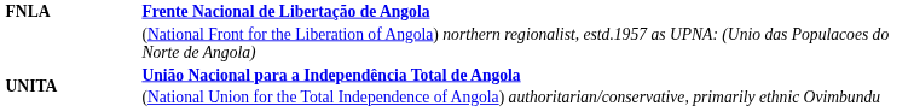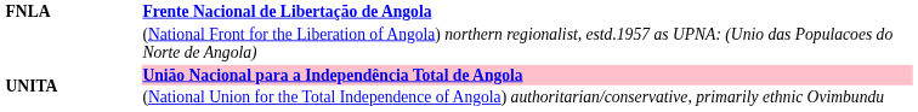União Nacional para a Independência Total de Angola | column 2: no background -> pink background
